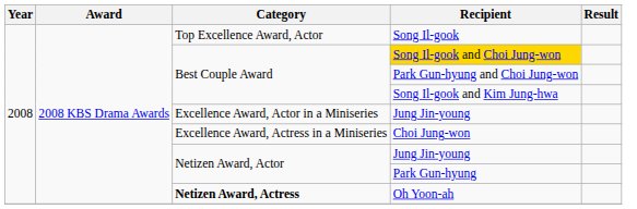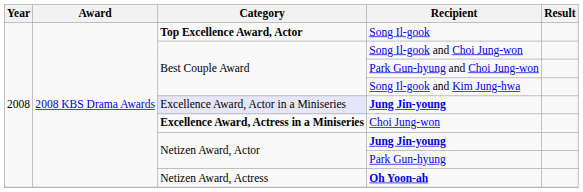Song Il-gook | Category: normal -> bold
Song Il-gook and Choi Jung-won | Recipient: gold background -> no background
Excellence Award, Actor in a Miniseries / Jung Jin-young | Category: no background -> lavender background
Excellence Award, Actor in a Miniseries / Jung Jin-young | Recipient: normal -> bold
Choi Jung-won | Category: normal -> bold
Netizen Award, Actor / Jung Jin-young | Recipient: normal -> bold
Oh Yoon-ah | Category: bold -> normal
Oh Yoon-ah | Recipient: normal -> bold
